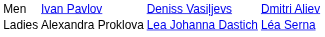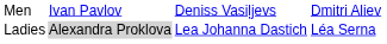Ladies | column 2: no background -> lightgrey background
